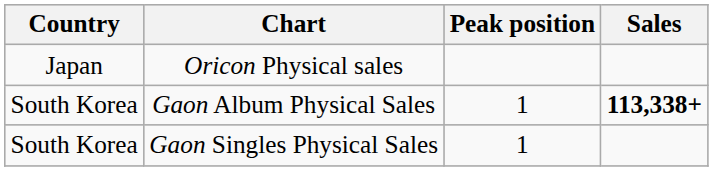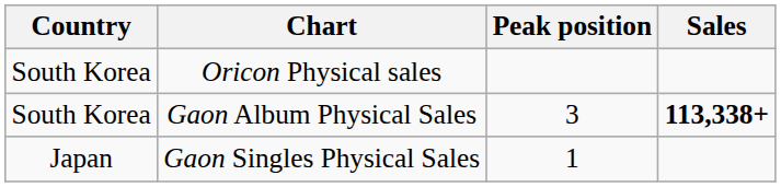Oricon Physical sales | Country: Japan -> South Korea
Gaon Album Physical Sales | Peak position: 1 -> 3
Gaon Singles Physical Sales | Country: South Korea -> Japan
